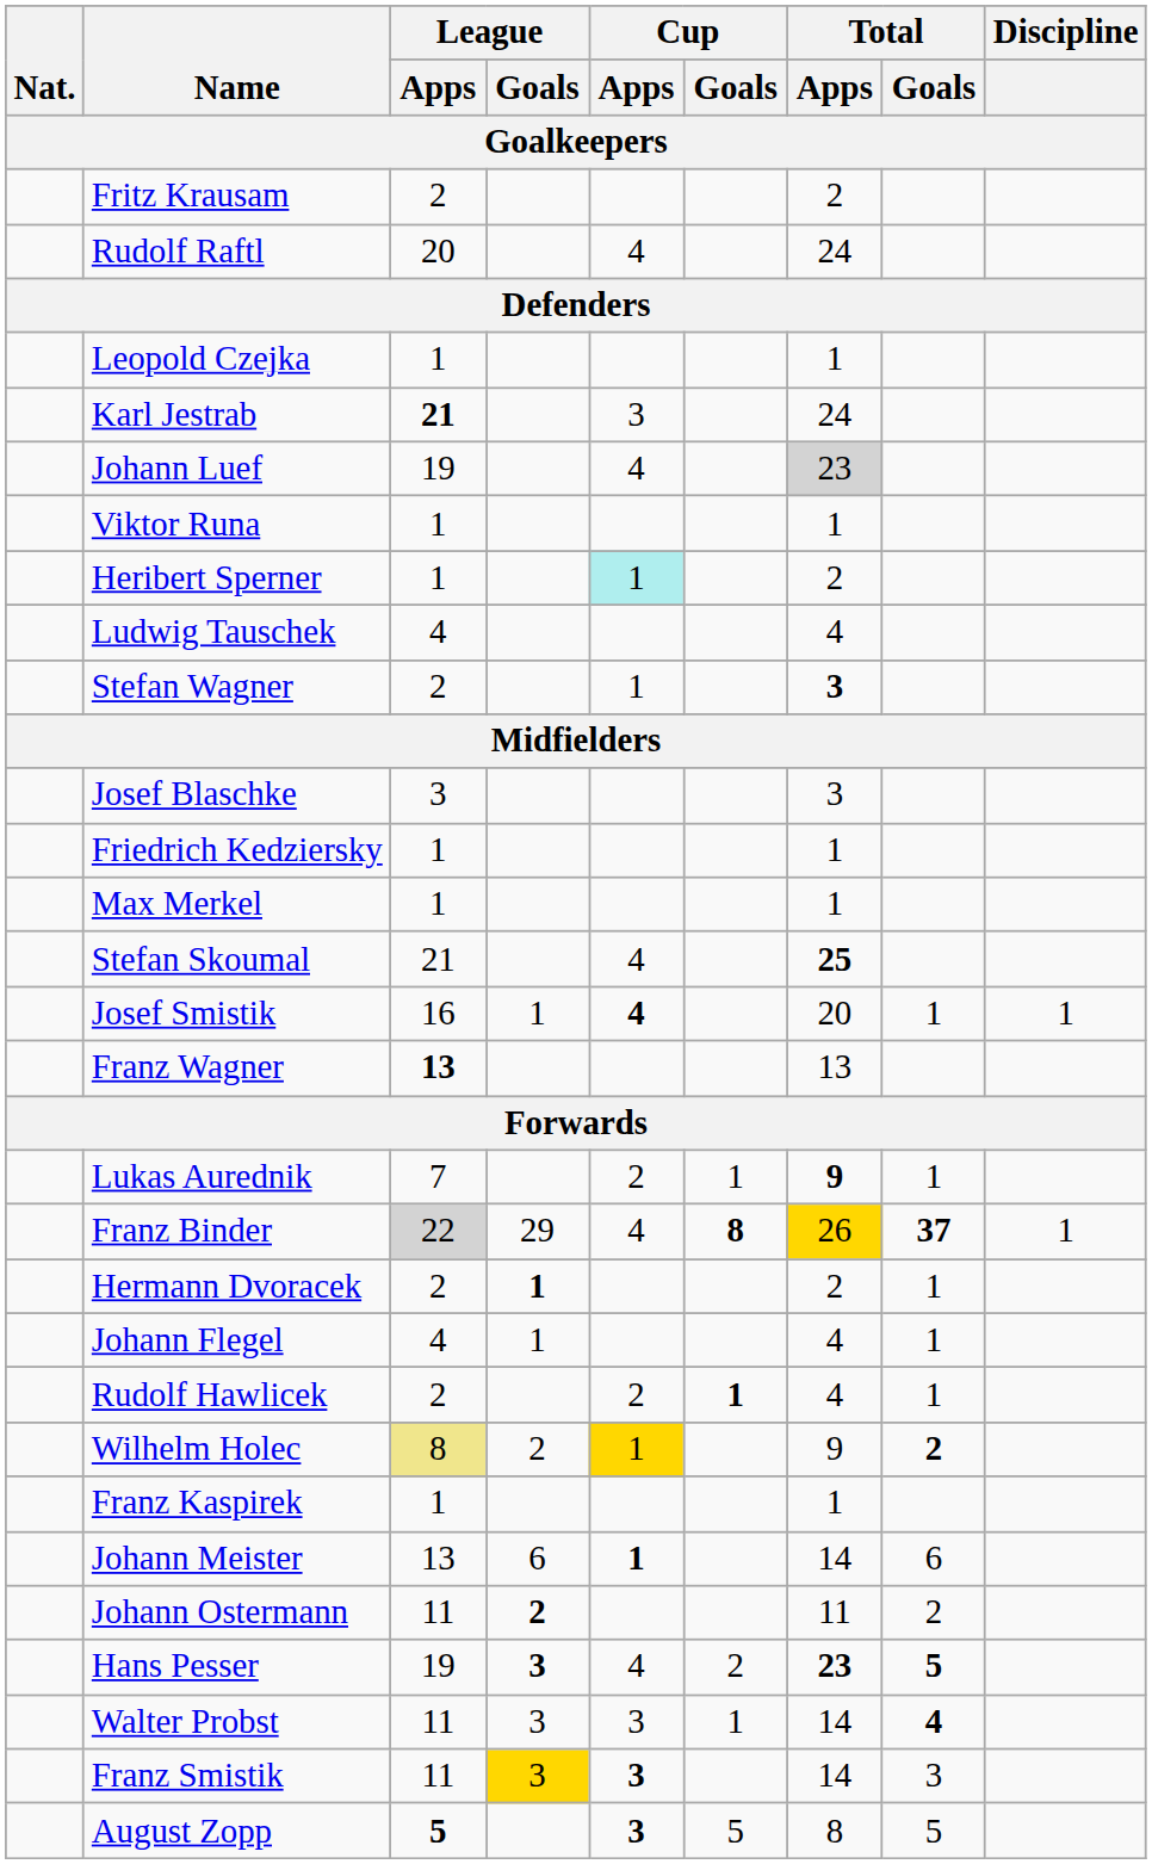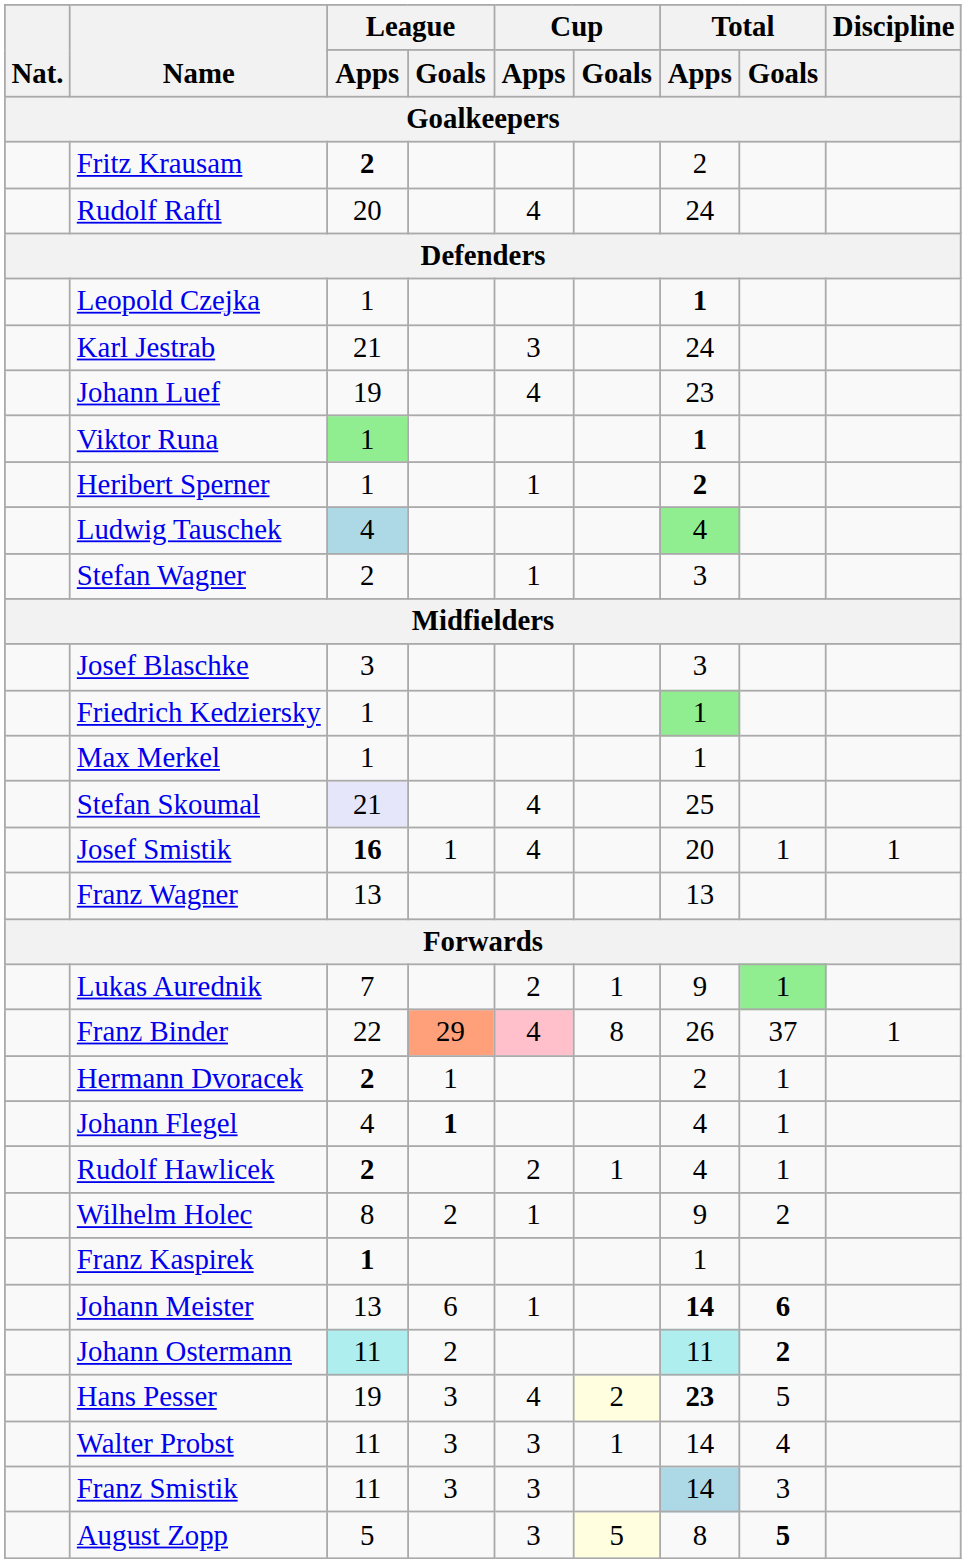Fritz Krausam | League / Apps: normal -> bold
Leopold Czejka | Total / Apps: normal -> bold
Karl Jestrab | League / Apps: bold -> normal
Johann Luef | Total / Apps: lightgrey background -> no background
Viktor Runa | League / Apps: no background -> lightgreen background
Viktor Runa | Total / Apps: normal -> bold
Heribert Sperner | Cup / Apps: paleturquoise background -> no background
Heribert Sperner | Total / Apps: normal -> bold
Ludwig Tauschek | League / Apps: no background -> lightblue background
Ludwig Tauschek | Total / Apps: no background -> lightgreen background
Stefan Wagner | Total / Apps: bold -> normal
Friedrich Kedziersky | Total / Apps: no background -> lightgreen background
Stefan Skoumal | League / Apps: no background -> lavender background
Stefan Skoumal | Total / Apps: bold -> normal
Josef Smistik | League / Apps: normal -> bold
Josef Smistik | Cup / Apps: bold -> normal
Franz Wagner | League / Apps: bold -> normal
Lukas Aurednik | Total / Apps: bold -> normal
Lukas Aurednik | Total / Goals: no background -> lightgreen background
Franz Binder | League / Apps: lightgrey background -> no background
Franz Binder | League / Goals: no background -> lightsalmon background
Franz Binder | Cup / Apps: no background -> pink background
Franz Binder | Cup / Goals: bold -> normal
Franz Binder | Total / Apps: gold background -> no background
Franz Binder | Total / Goals: bold -> normal
Hermann Dvoracek | League / Apps: normal -> bold
Hermann Dvoracek | League / Goals: bold -> normal
Johann Flegel | League / Goals: normal -> bold
Rudolf Hawlicek | League / Apps: normal -> bold
Rudolf Hawlicek | Cup / Goals: bold -> normal
Wilhelm Holec | League / Apps: khaki background -> no background
Wilhelm Holec | Cup / Apps: gold background -> no background
Wilhelm Holec | Total / Goals: bold -> normal
Franz Kaspirek | League / Apps: normal -> bold
Johann Meister | Cup / Apps: bold -> normal
Johann Meister | Total / Apps: normal -> bold
Johann Meister | Total / Goals: normal -> bold
Johann Ostermann | League / Apps: no background -> paleturquoise background
Johann Ostermann | League / Goals: bold -> normal
Johann Ostermann | Total / Apps: no background -> paleturquoise background
Johann Ostermann | Total / Goals: normal -> bold
Hans Pesser | League / Goals: bold -> normal
Hans Pesser | Cup / Goals: no background -> lightyellow background
Hans Pesser | Total / Goals: bold -> normal
Walter Probst | Total / Goals: bold -> normal
Franz Smistik | League / Goals: gold background -> no background
Franz Smistik | Cup / Apps: bold -> normal
Franz Smistik | Total / Apps: no background -> lightblue background
August Zopp | League / Apps: bold -> normal
August Zopp | Cup / Apps: bold -> normal
August Zopp | Cup / Goals: no background -> lightyellow background
August Zopp | Total / Goals: normal -> bold
